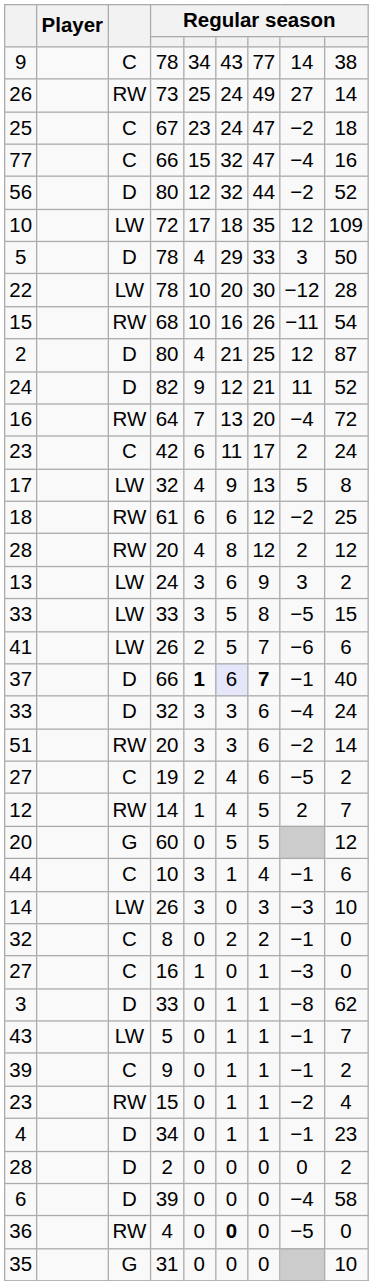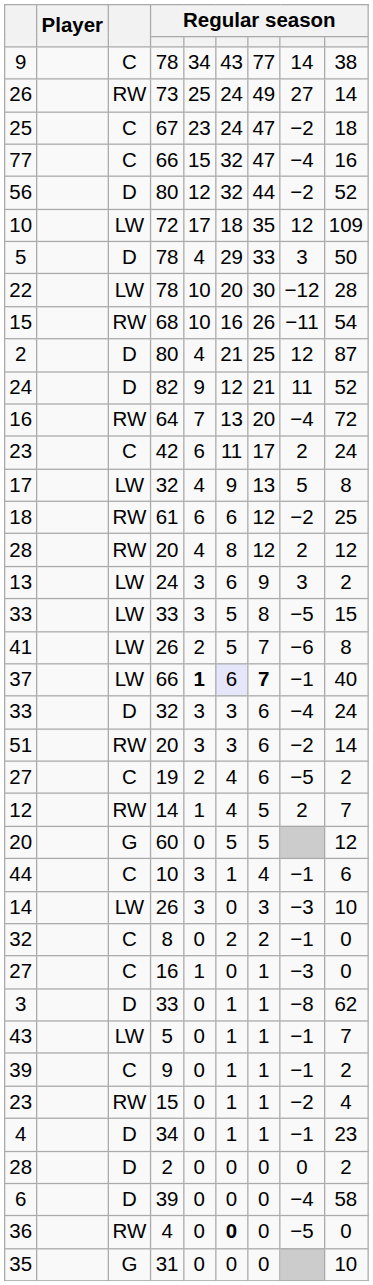41 | column 9: 6 -> 8
37 | column 3: D -> LW
